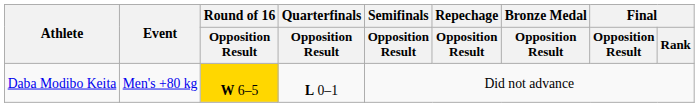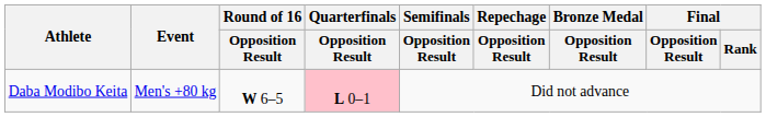Daba Modibo Keita | Round of 16 / Opposition Result: gold background -> no background
Daba Modibo Keita | Quarterfinals / Opposition Result: no background -> pink background
